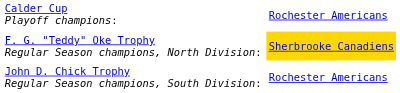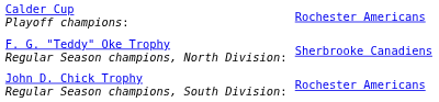row 2 | column 2: gold background -> no background
